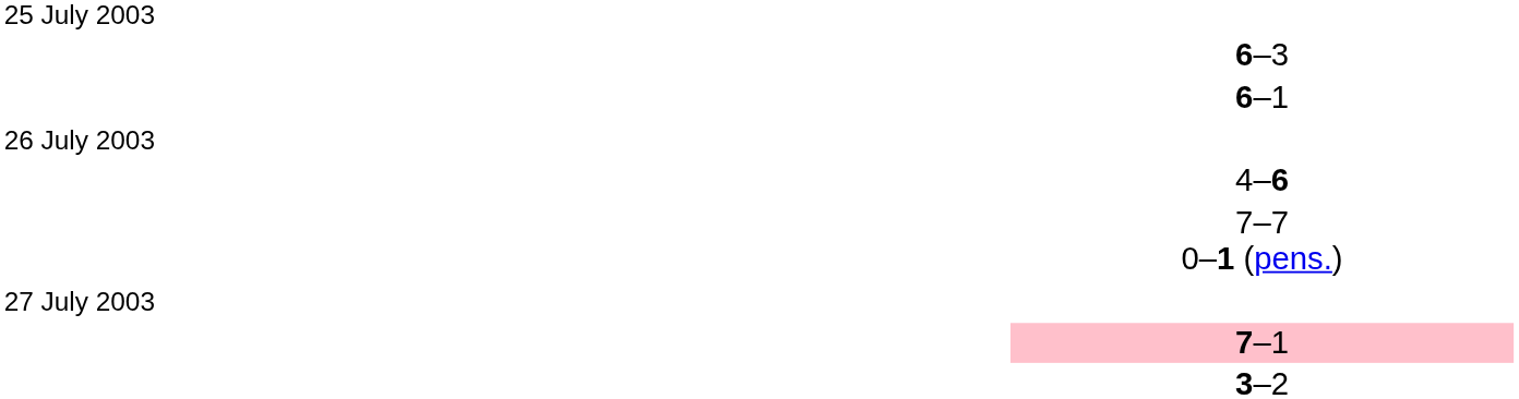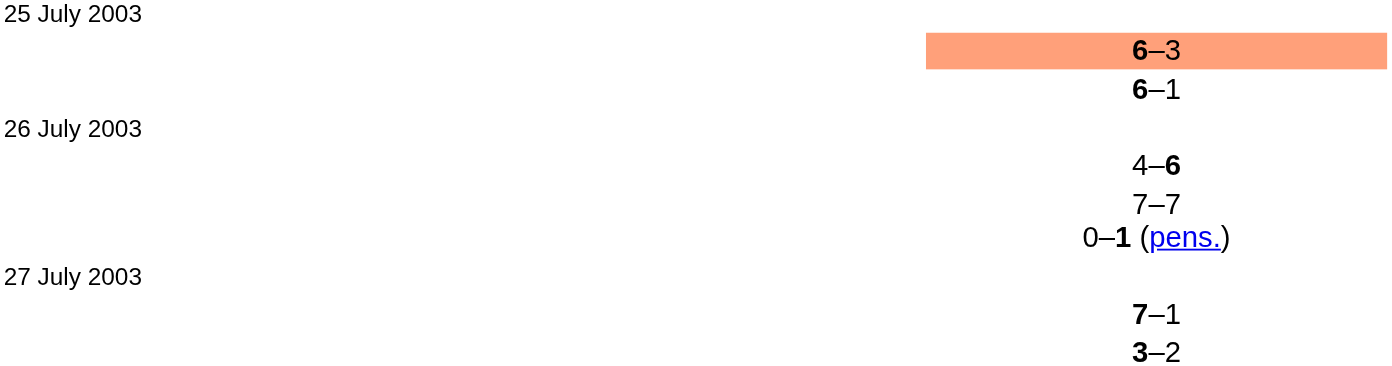6–3 | column 2: no background -> lightsalmon background
7–1 | column 2: pink background -> no background
